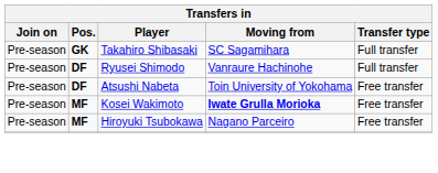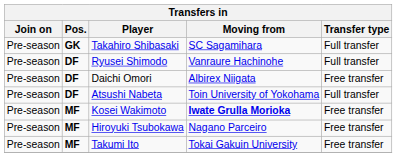+ row: Pre-season | DF | Daichi Omori | Albirex Niigata | Free transfer
Atsushi Nabeta | Transfer type: Free transfer -> Full transfer
+ row: Pre-season | MF | Takumi Ito | Tokai Gakuin University | Free transfer
